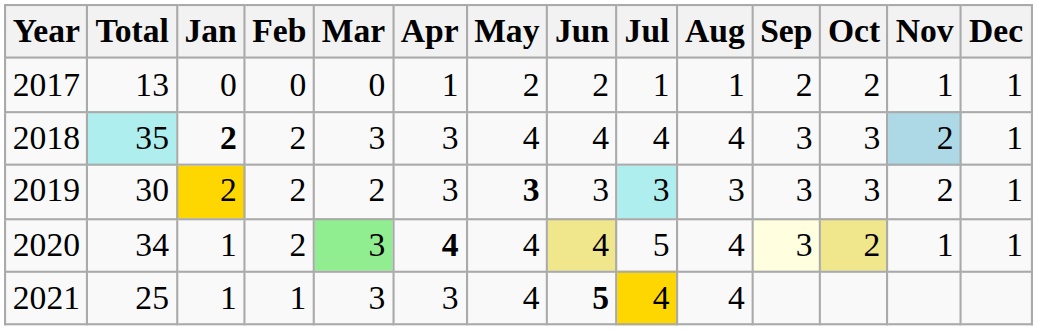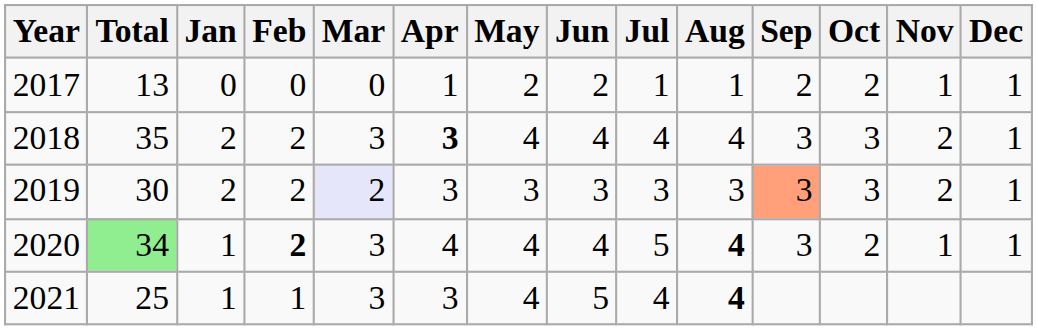2018 | Total: paleturquoise background -> no background
2018 | Jan: bold -> normal
2018 | Apr: normal -> bold
2018 | Nov: lightblue background -> no background
2019 | Jan: gold background -> no background
2019 | Mar: no background -> lavender background
2019 | May: bold -> normal
2019 | Jul: paleturquoise background -> no background
2019 | Sep: no background -> lightsalmon background
2020 | Total: no background -> lightgreen background
2020 | Feb: normal -> bold
2020 | Mar: lightgreen background -> no background
2020 | Apr: bold -> normal
2020 | Jun: khaki background -> no background
2020 | Aug: normal -> bold
2020 | Sep: lightyellow background -> no background
2020 | Oct: khaki background -> no background
2021 | Jun: bold -> normal
2021 | Jul: gold background -> no background
2021 | Aug: normal -> bold
